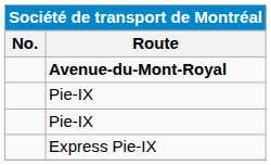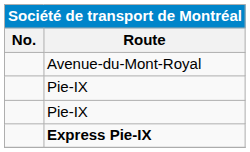Avenue-du-Mont-Royal | Route: bold -> normal
Express Pie-IX | Route: normal -> bold
